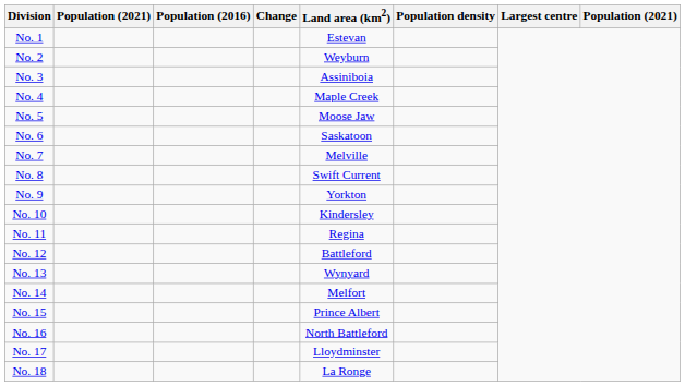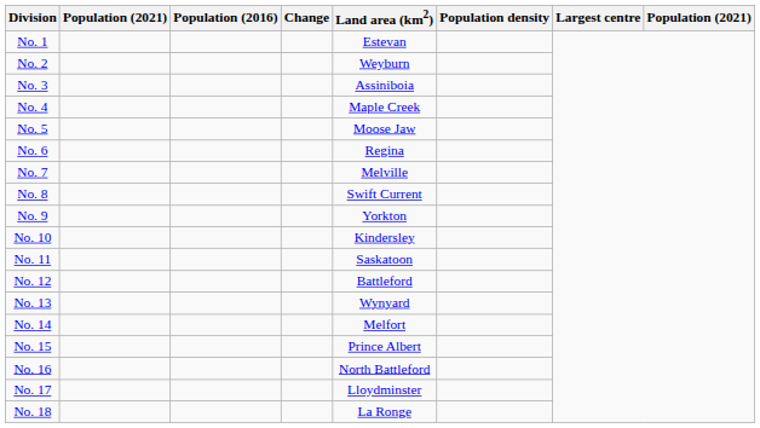No. 6 | Land area (km2): Saskatoon -> Regina
No. 11 | Land area (km2): Regina -> Saskatoon
